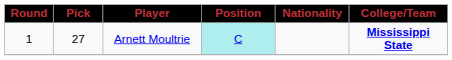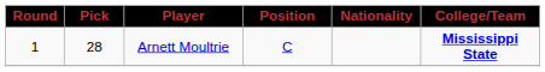Arnett Moultrie | Pick: 27 -> 28
Arnett Moultrie | Position: paleturquoise background -> no background
